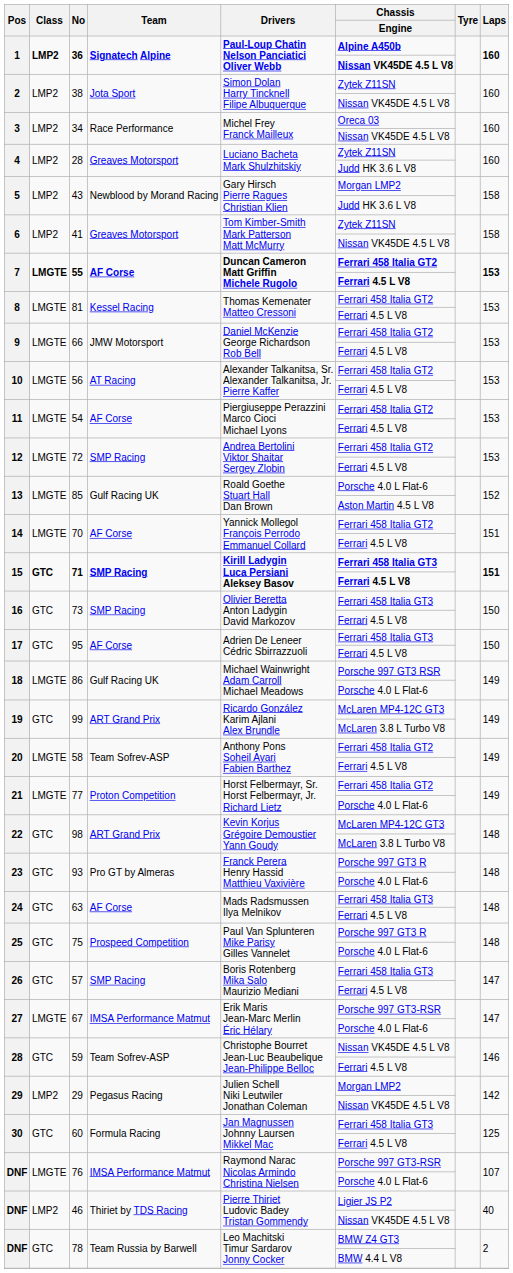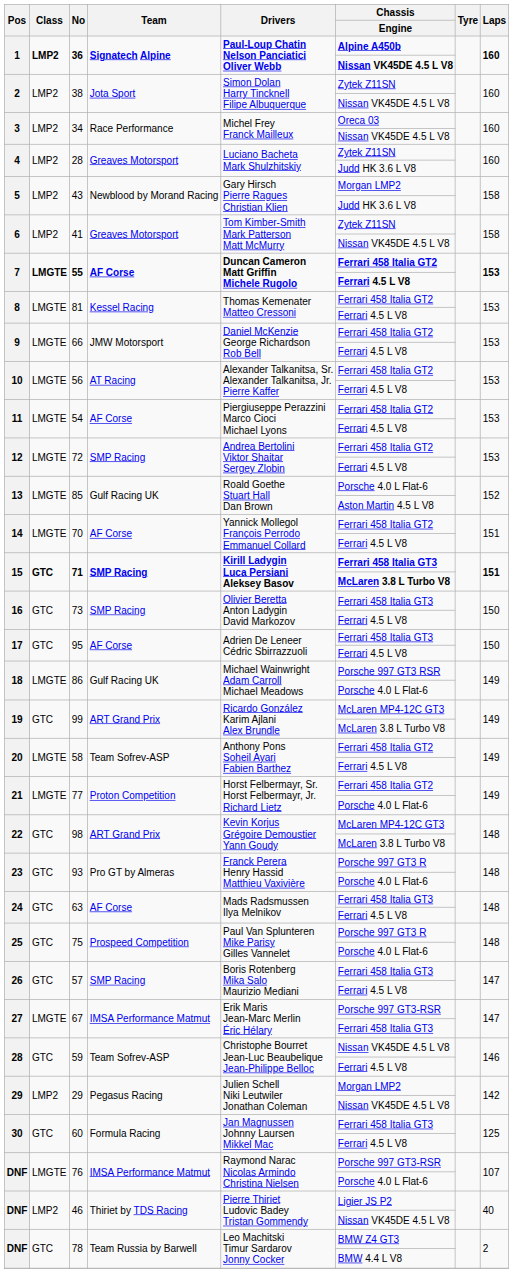row 32 | Chassis / Engine: Ferrari 4.5 L V8 -> McLaren 3.8 L Turbo V8
row 56 | Chassis / Engine: Porsche 4.0 L Flat-6 -> Ferrari 458 Italia GT3
